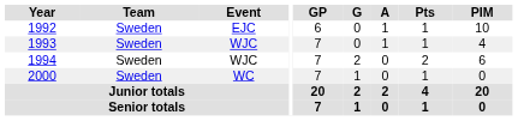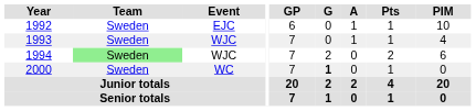1994 | Team: no background -> lightgreen background
2000 | G: normal -> bold
